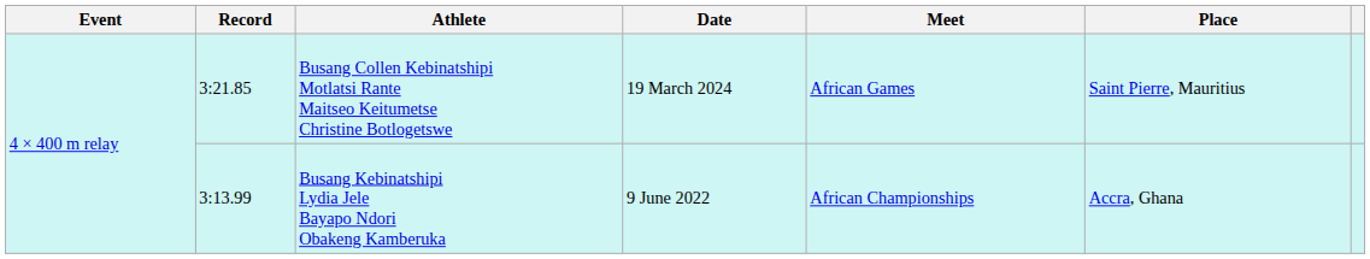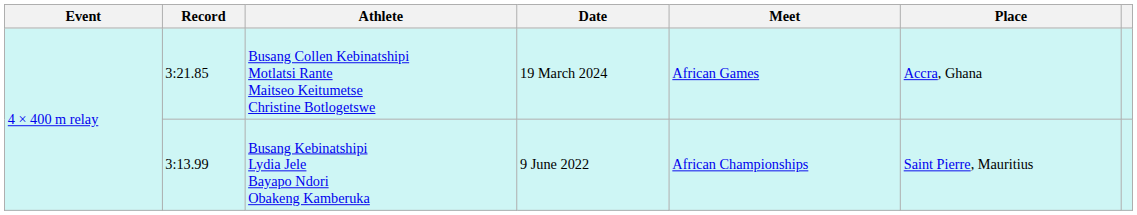row 2 | Place: Saint Pierre, Mauritius -> Accra, Ghana
row 3 | Place: Accra, Ghana -> Saint Pierre, Mauritius
